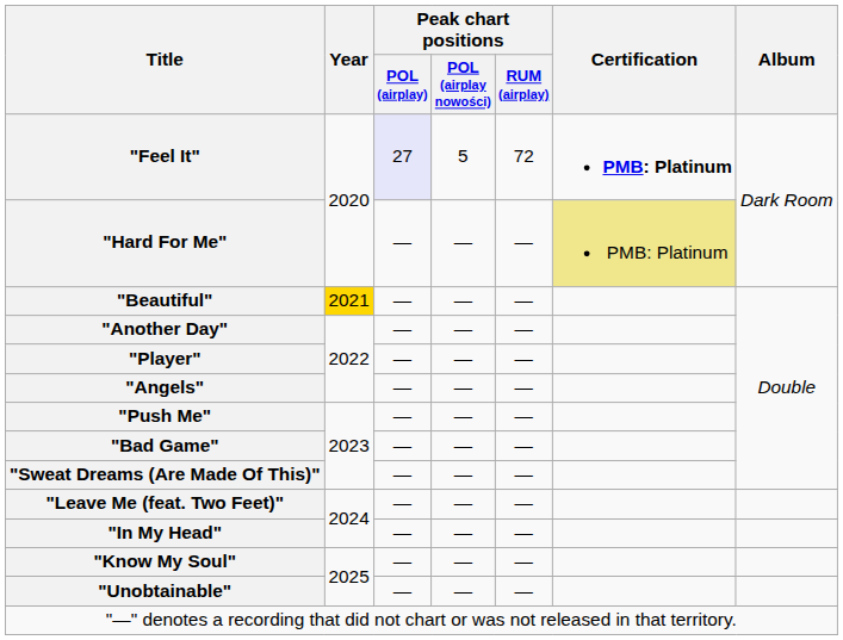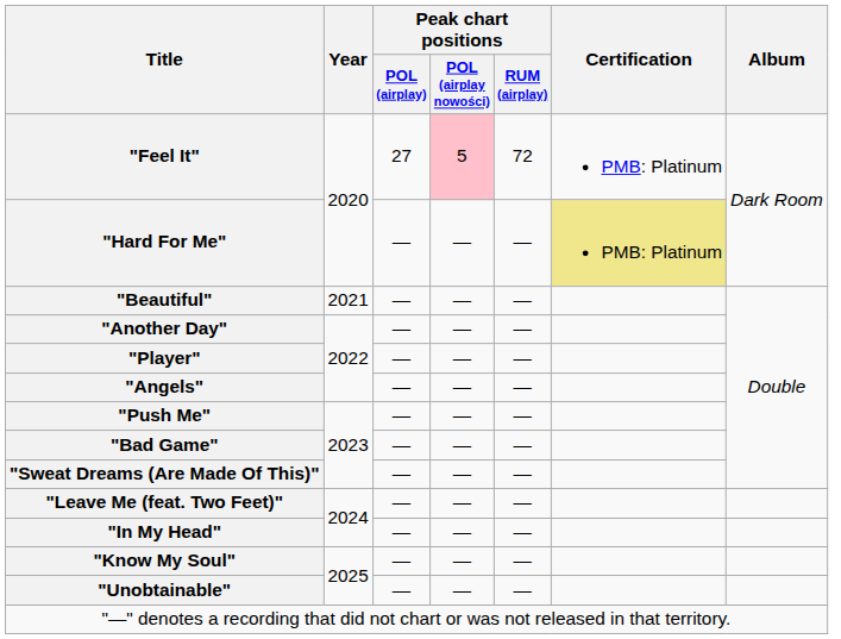"Feel It" | Peak chart positions / POL (airplay): lavender background -> no background
"Feel It" | Peak chart positions / POL (airplay nowości): no background -> pink background
"Feel It" | Certification: bold -> normal
"Beautiful" | Year: gold background -> no background
